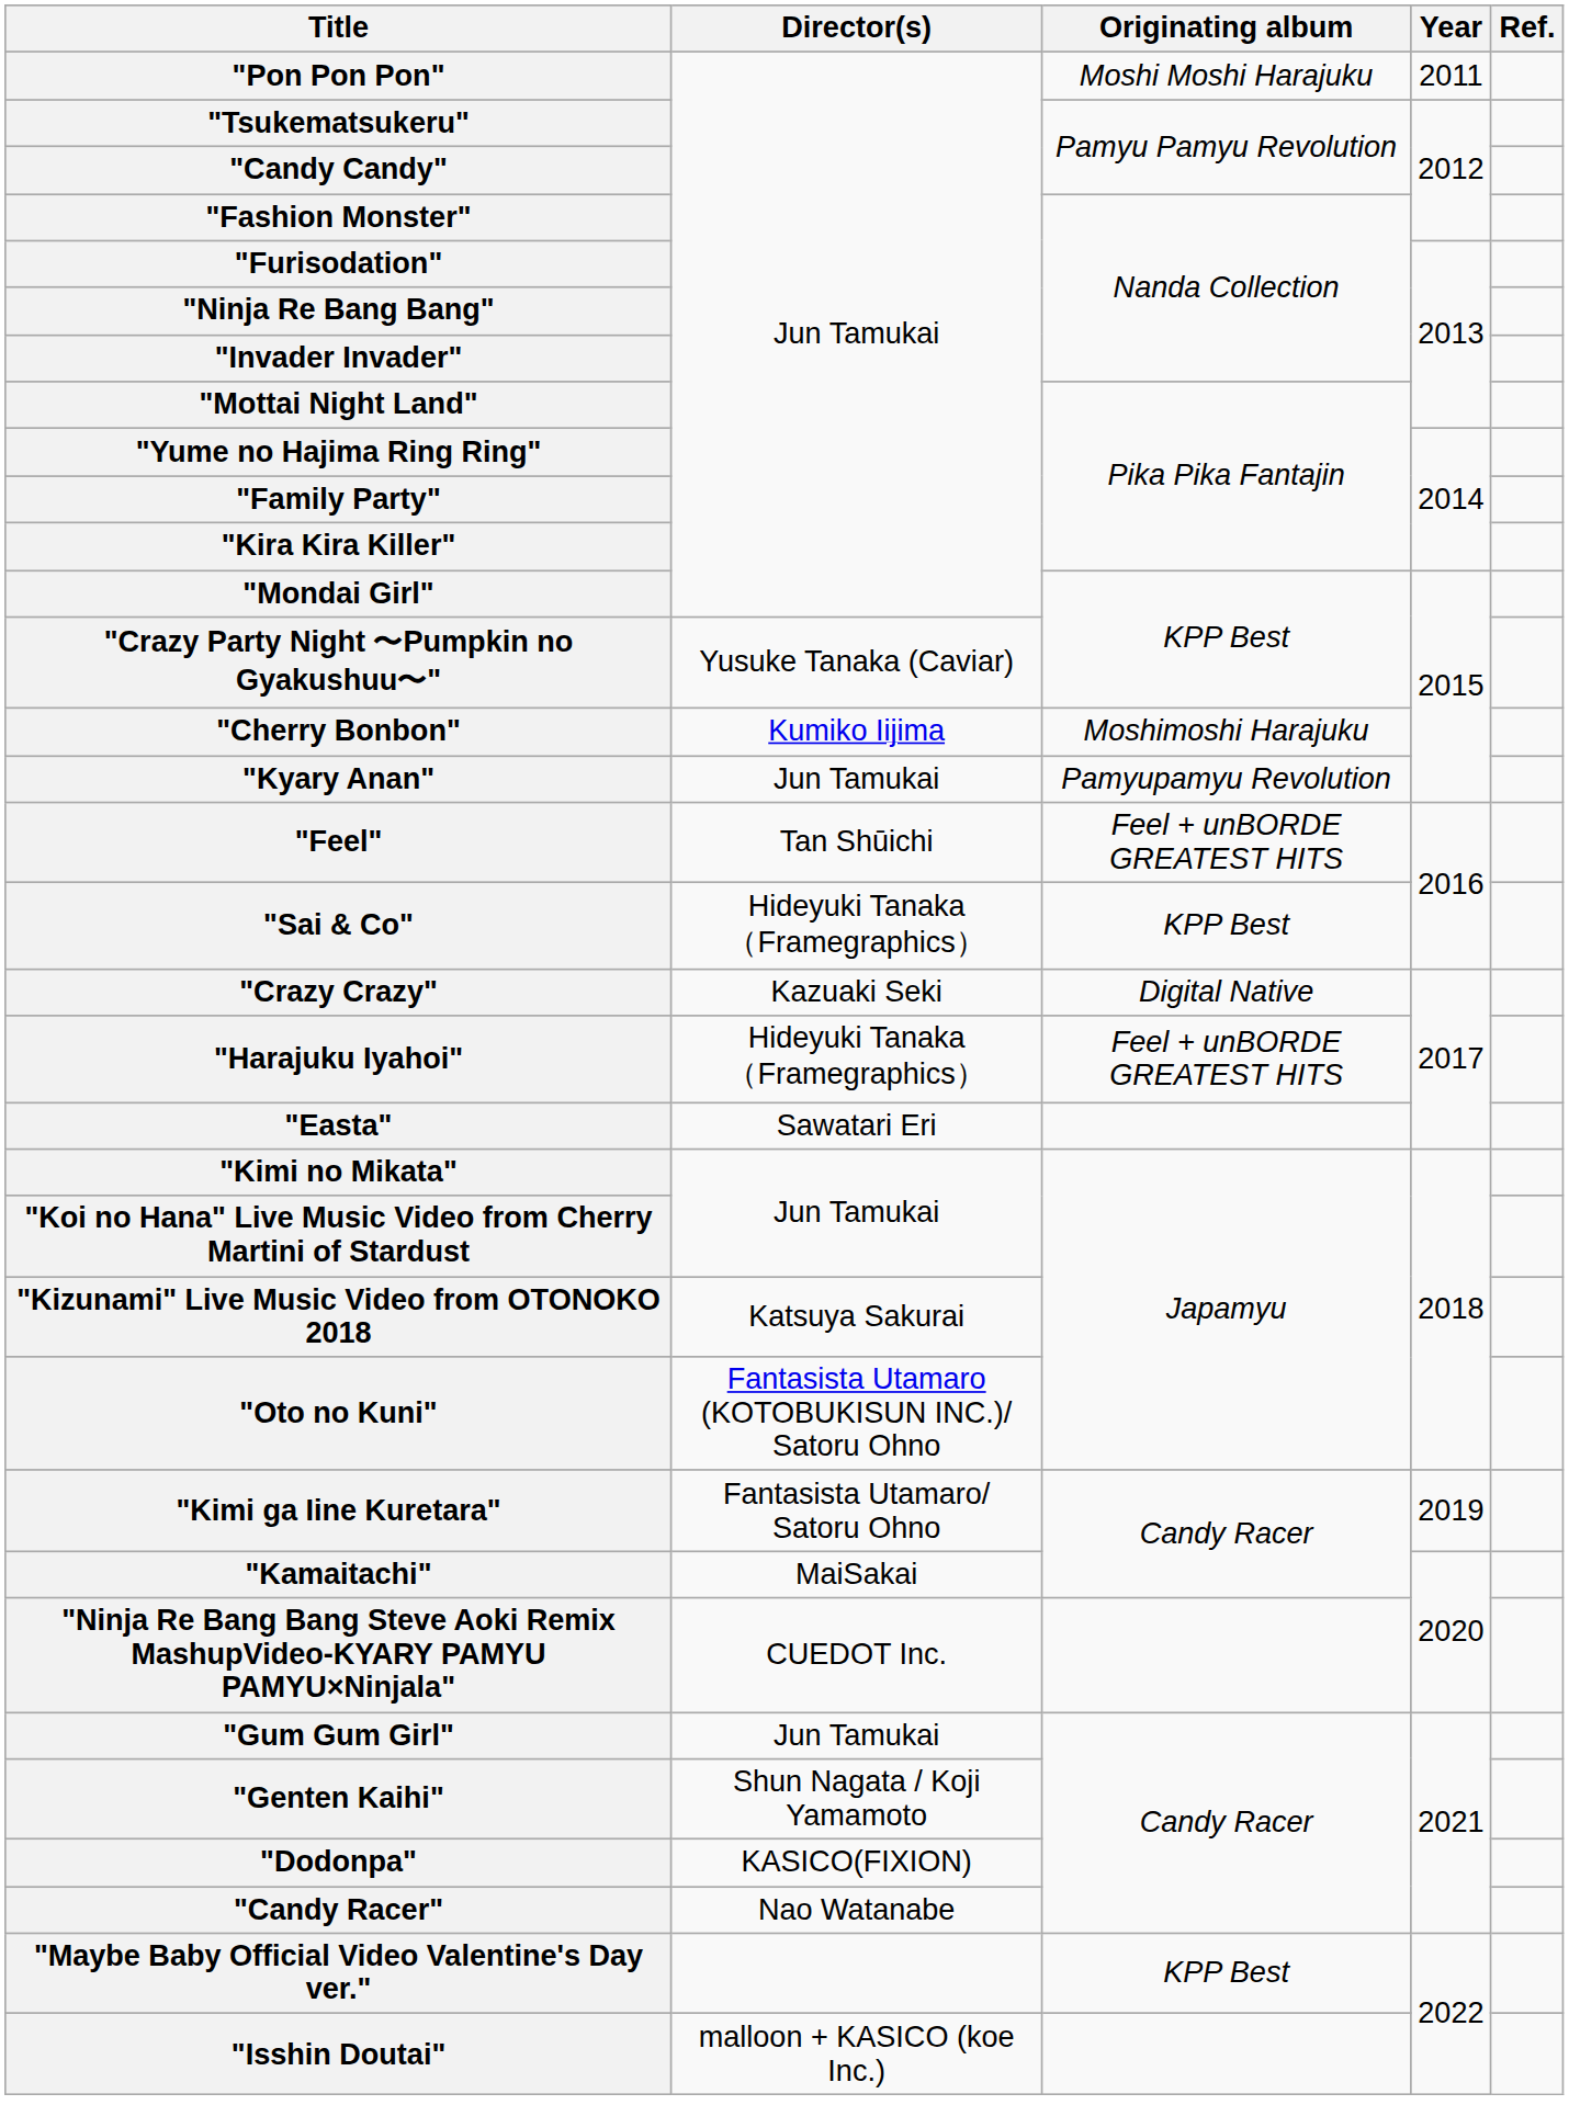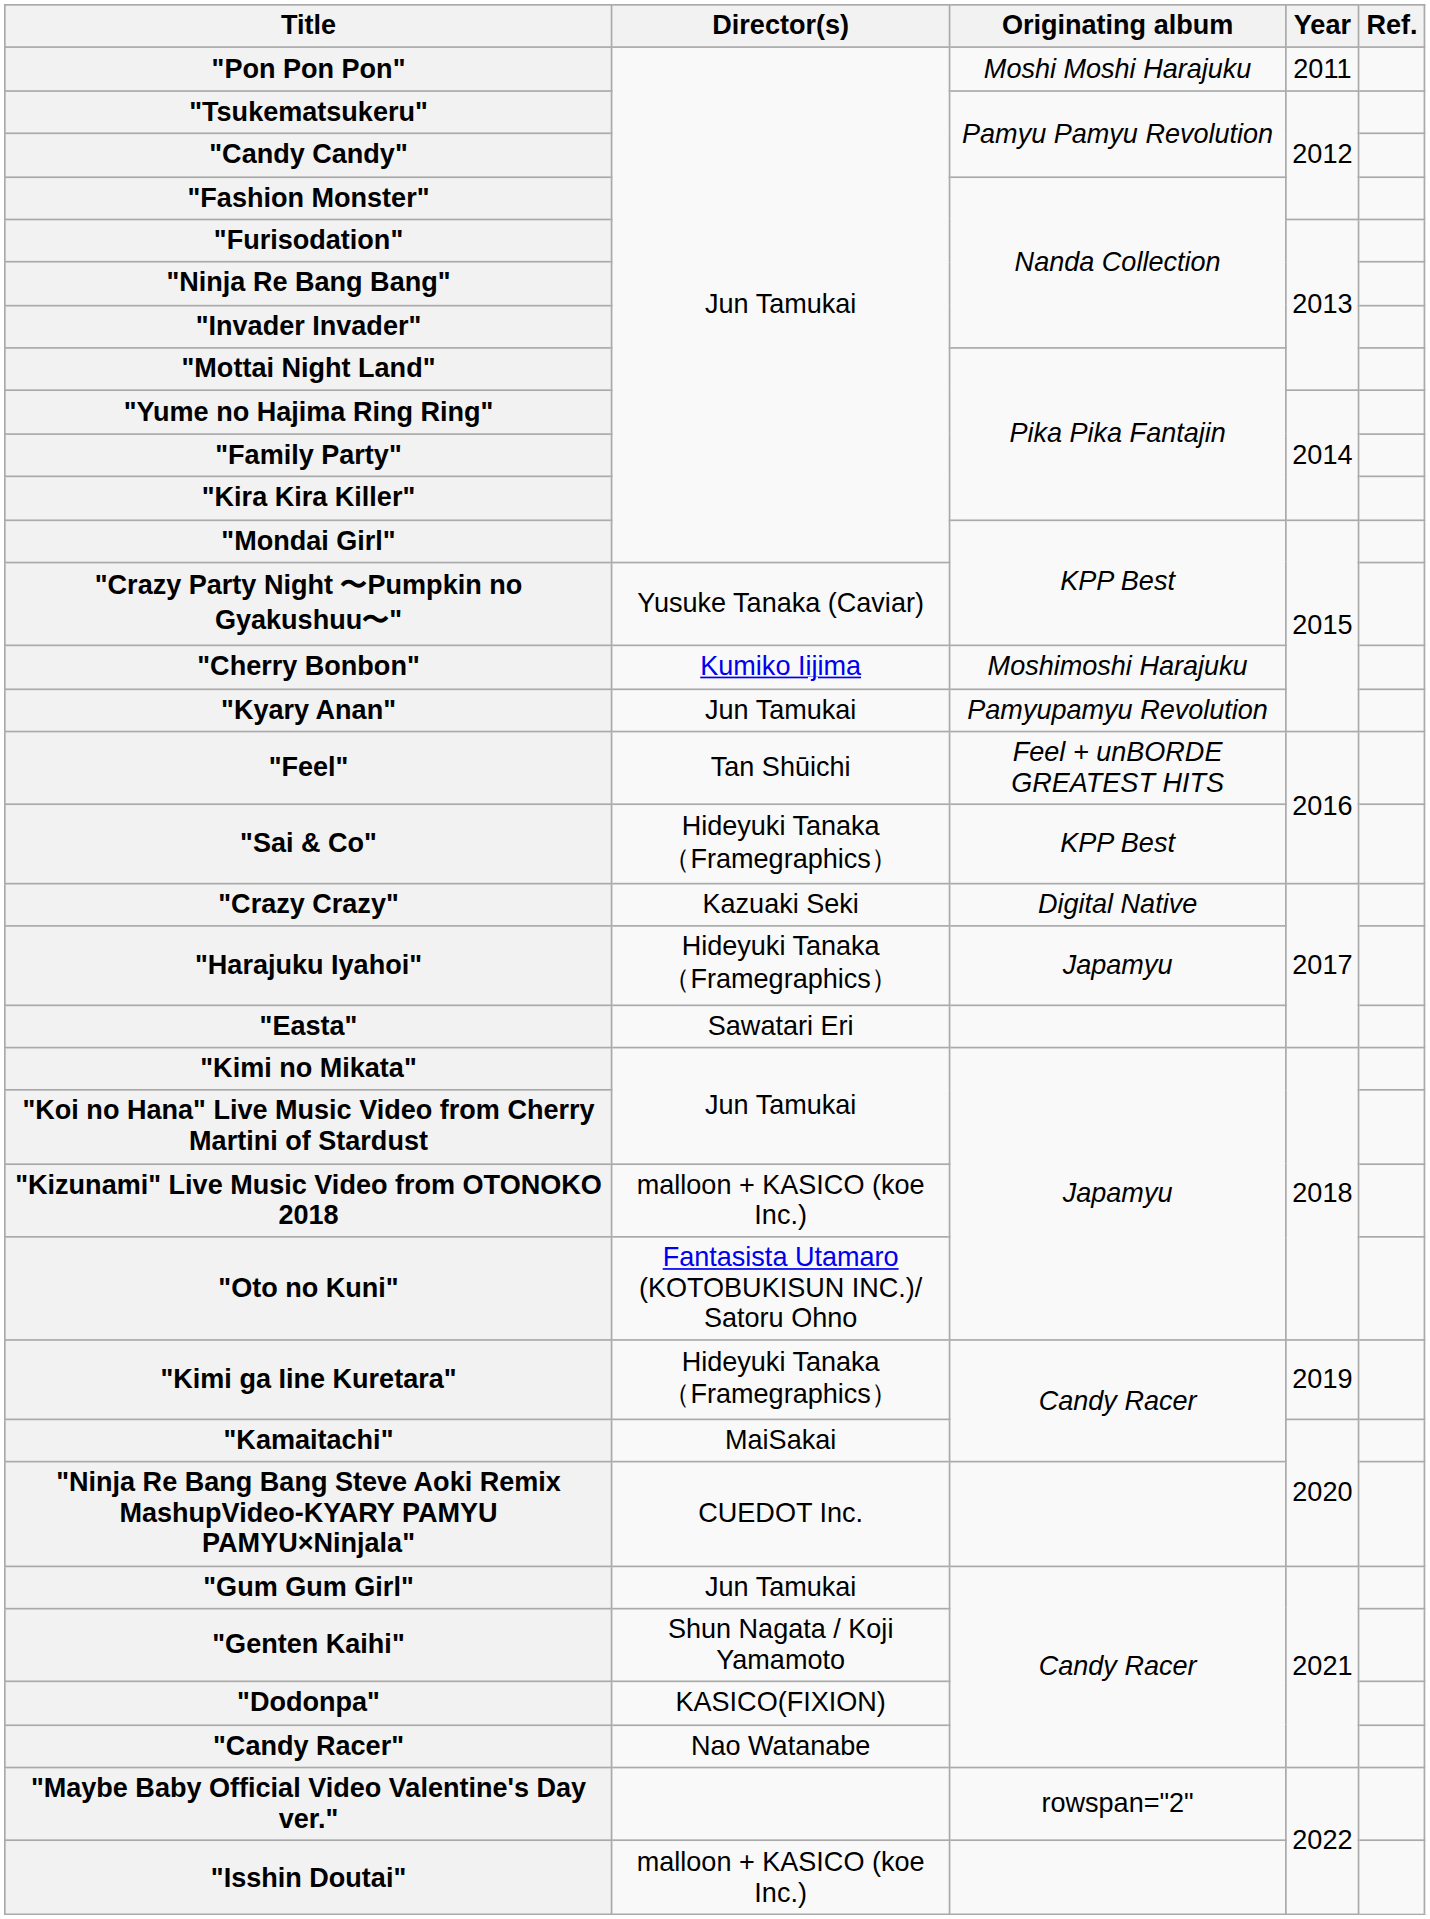"Harajuku Iyahoi" | Originating album: Feel + unBORDE GREATEST HITS -> Japamyu
"Kizunami" Live Music Video from OTONOKO 2018 | Director(s): Katsuya Sakurai -> malloon + KASICO (koe Inc.)
"Kimi ga Iine Kuretara" | Director(s): Fantasista Utamaro/ Satoru Ohno -> Hideyuki Tanaka （Framegraphics）
"Maybe Baby Official Video Valentine's Day ver." | Originating album: KPP Best -> rowspan="2"
